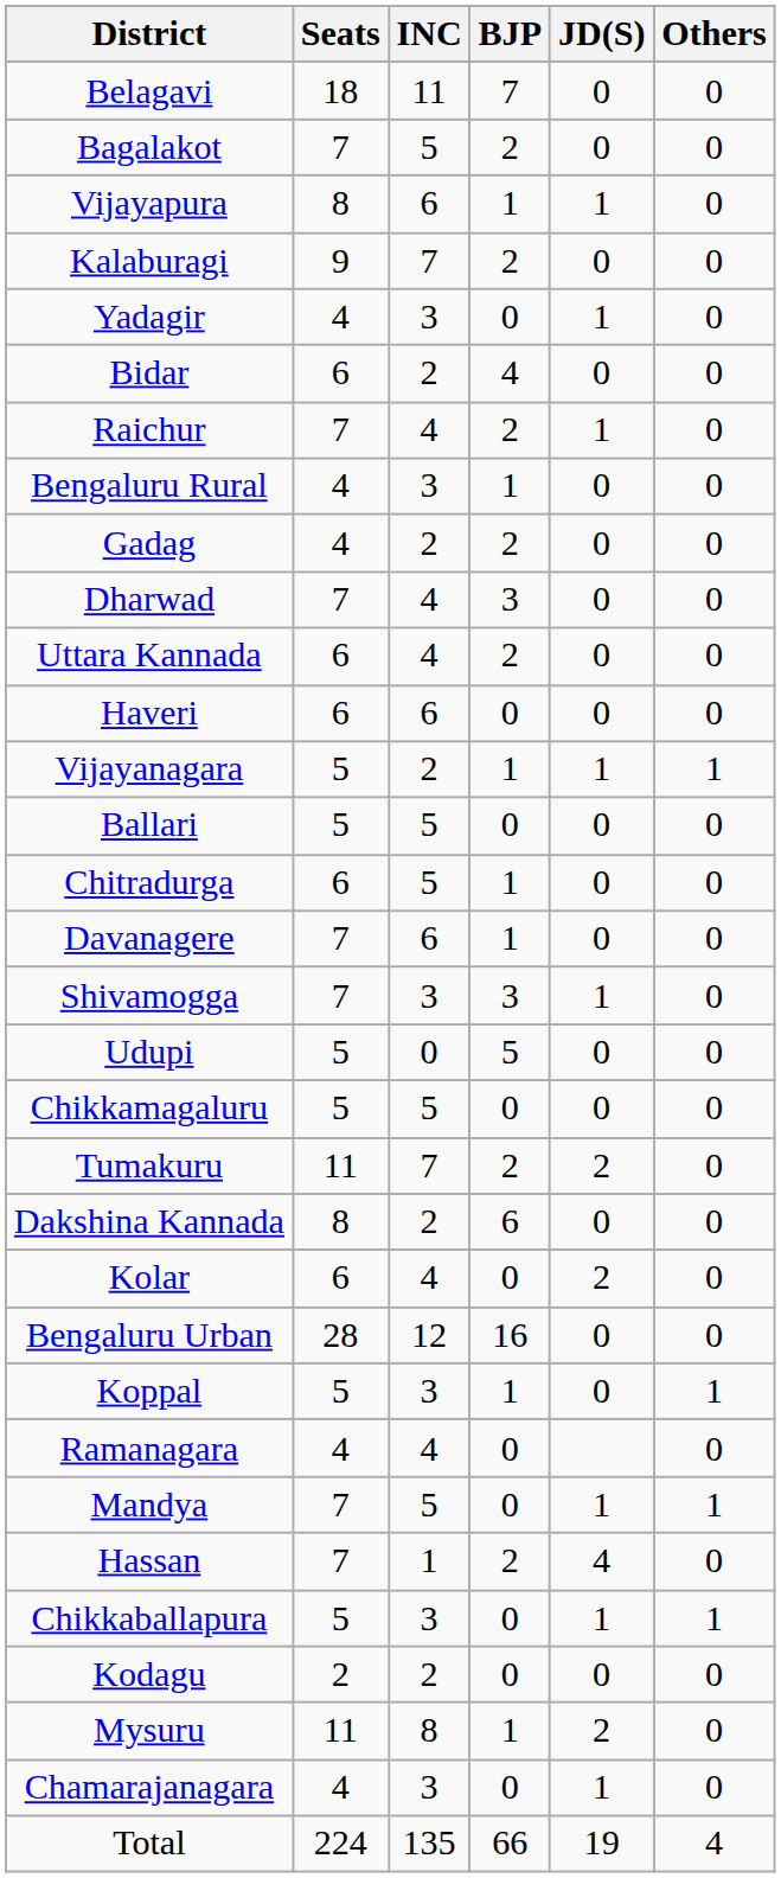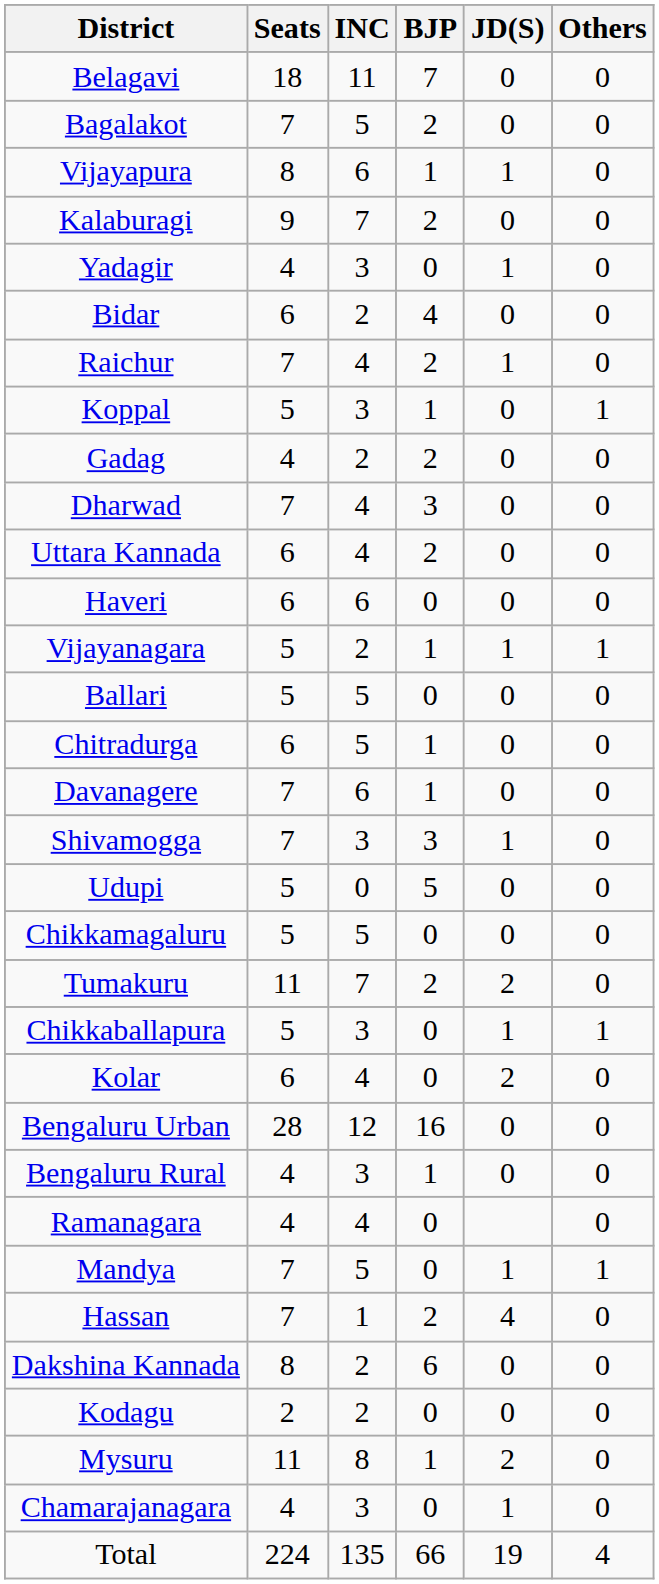rows swapped: Koppal <-> Bengaluru Rural
rows swapped: Chikkaballapura <-> Dakshina Kannada
